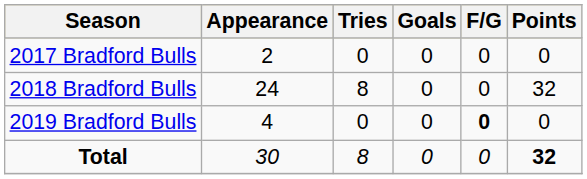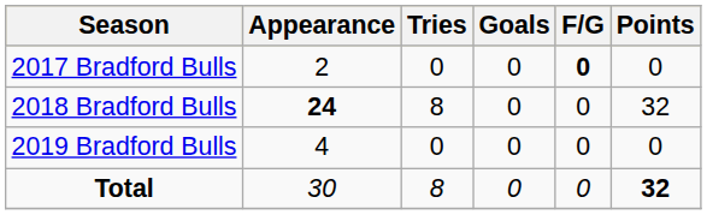2017 Bradford Bulls | F/G: normal -> bold
2018 Bradford Bulls | Appearance: normal -> bold
2019 Bradford Bulls | F/G: bold -> normal
